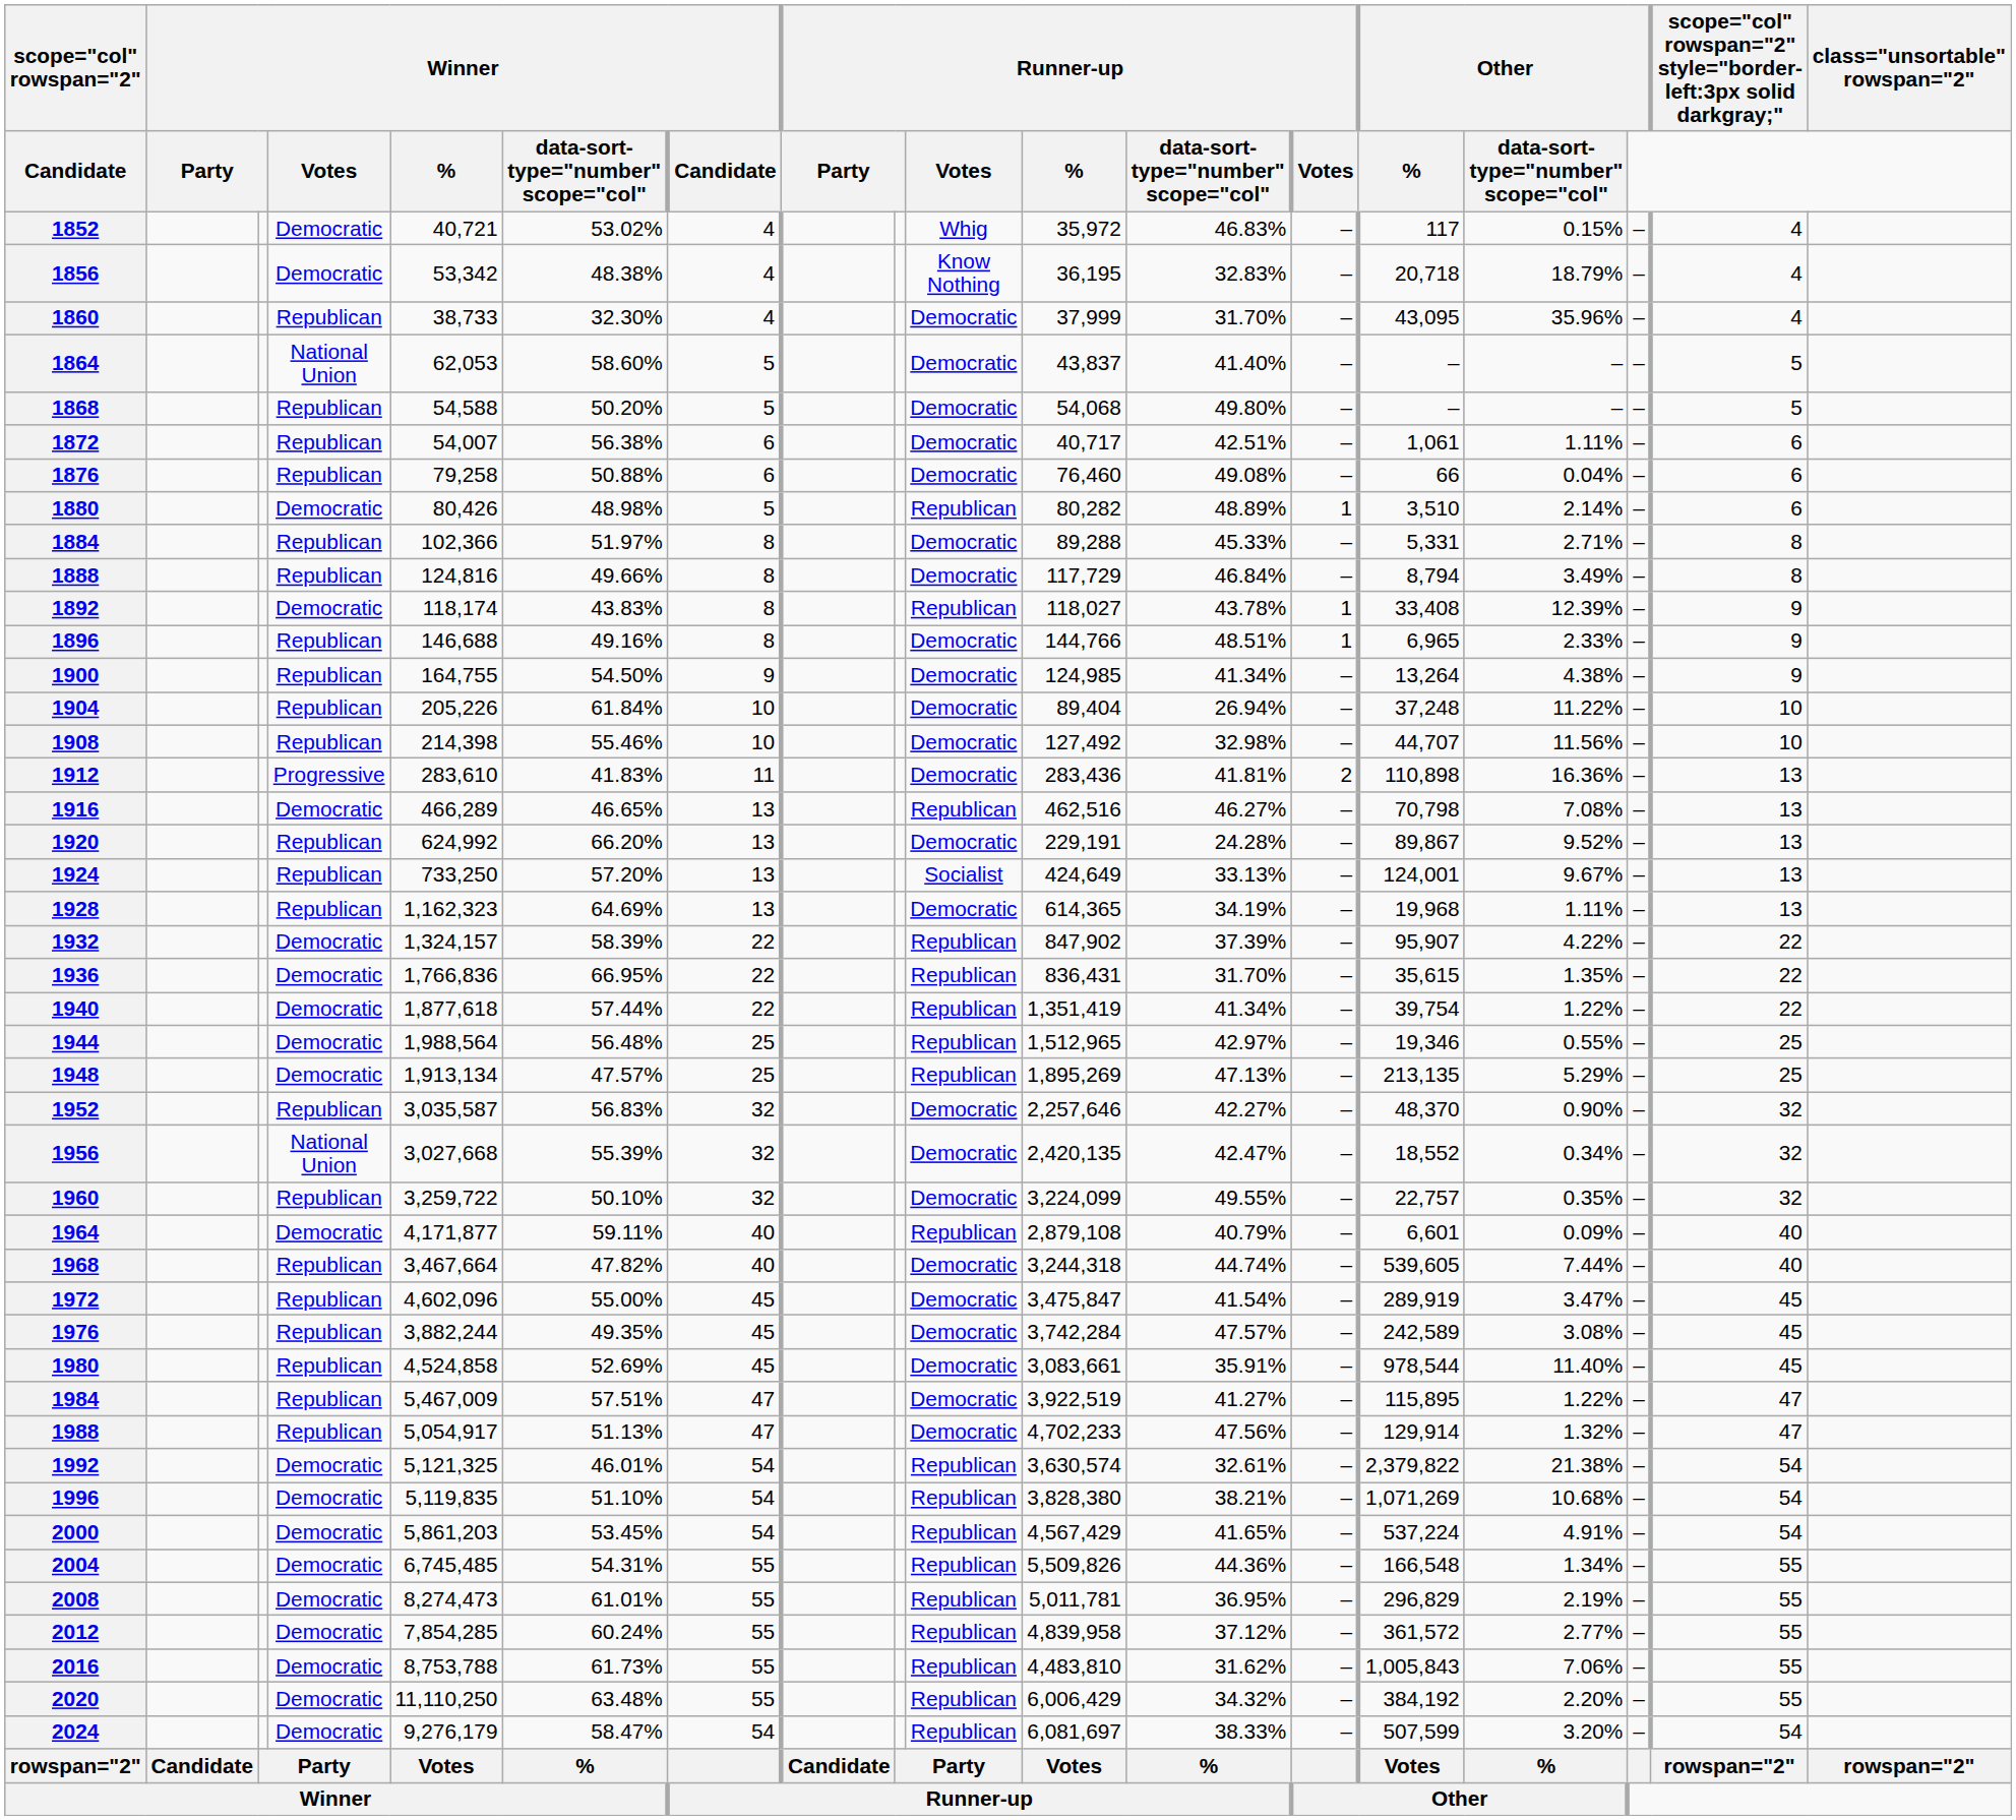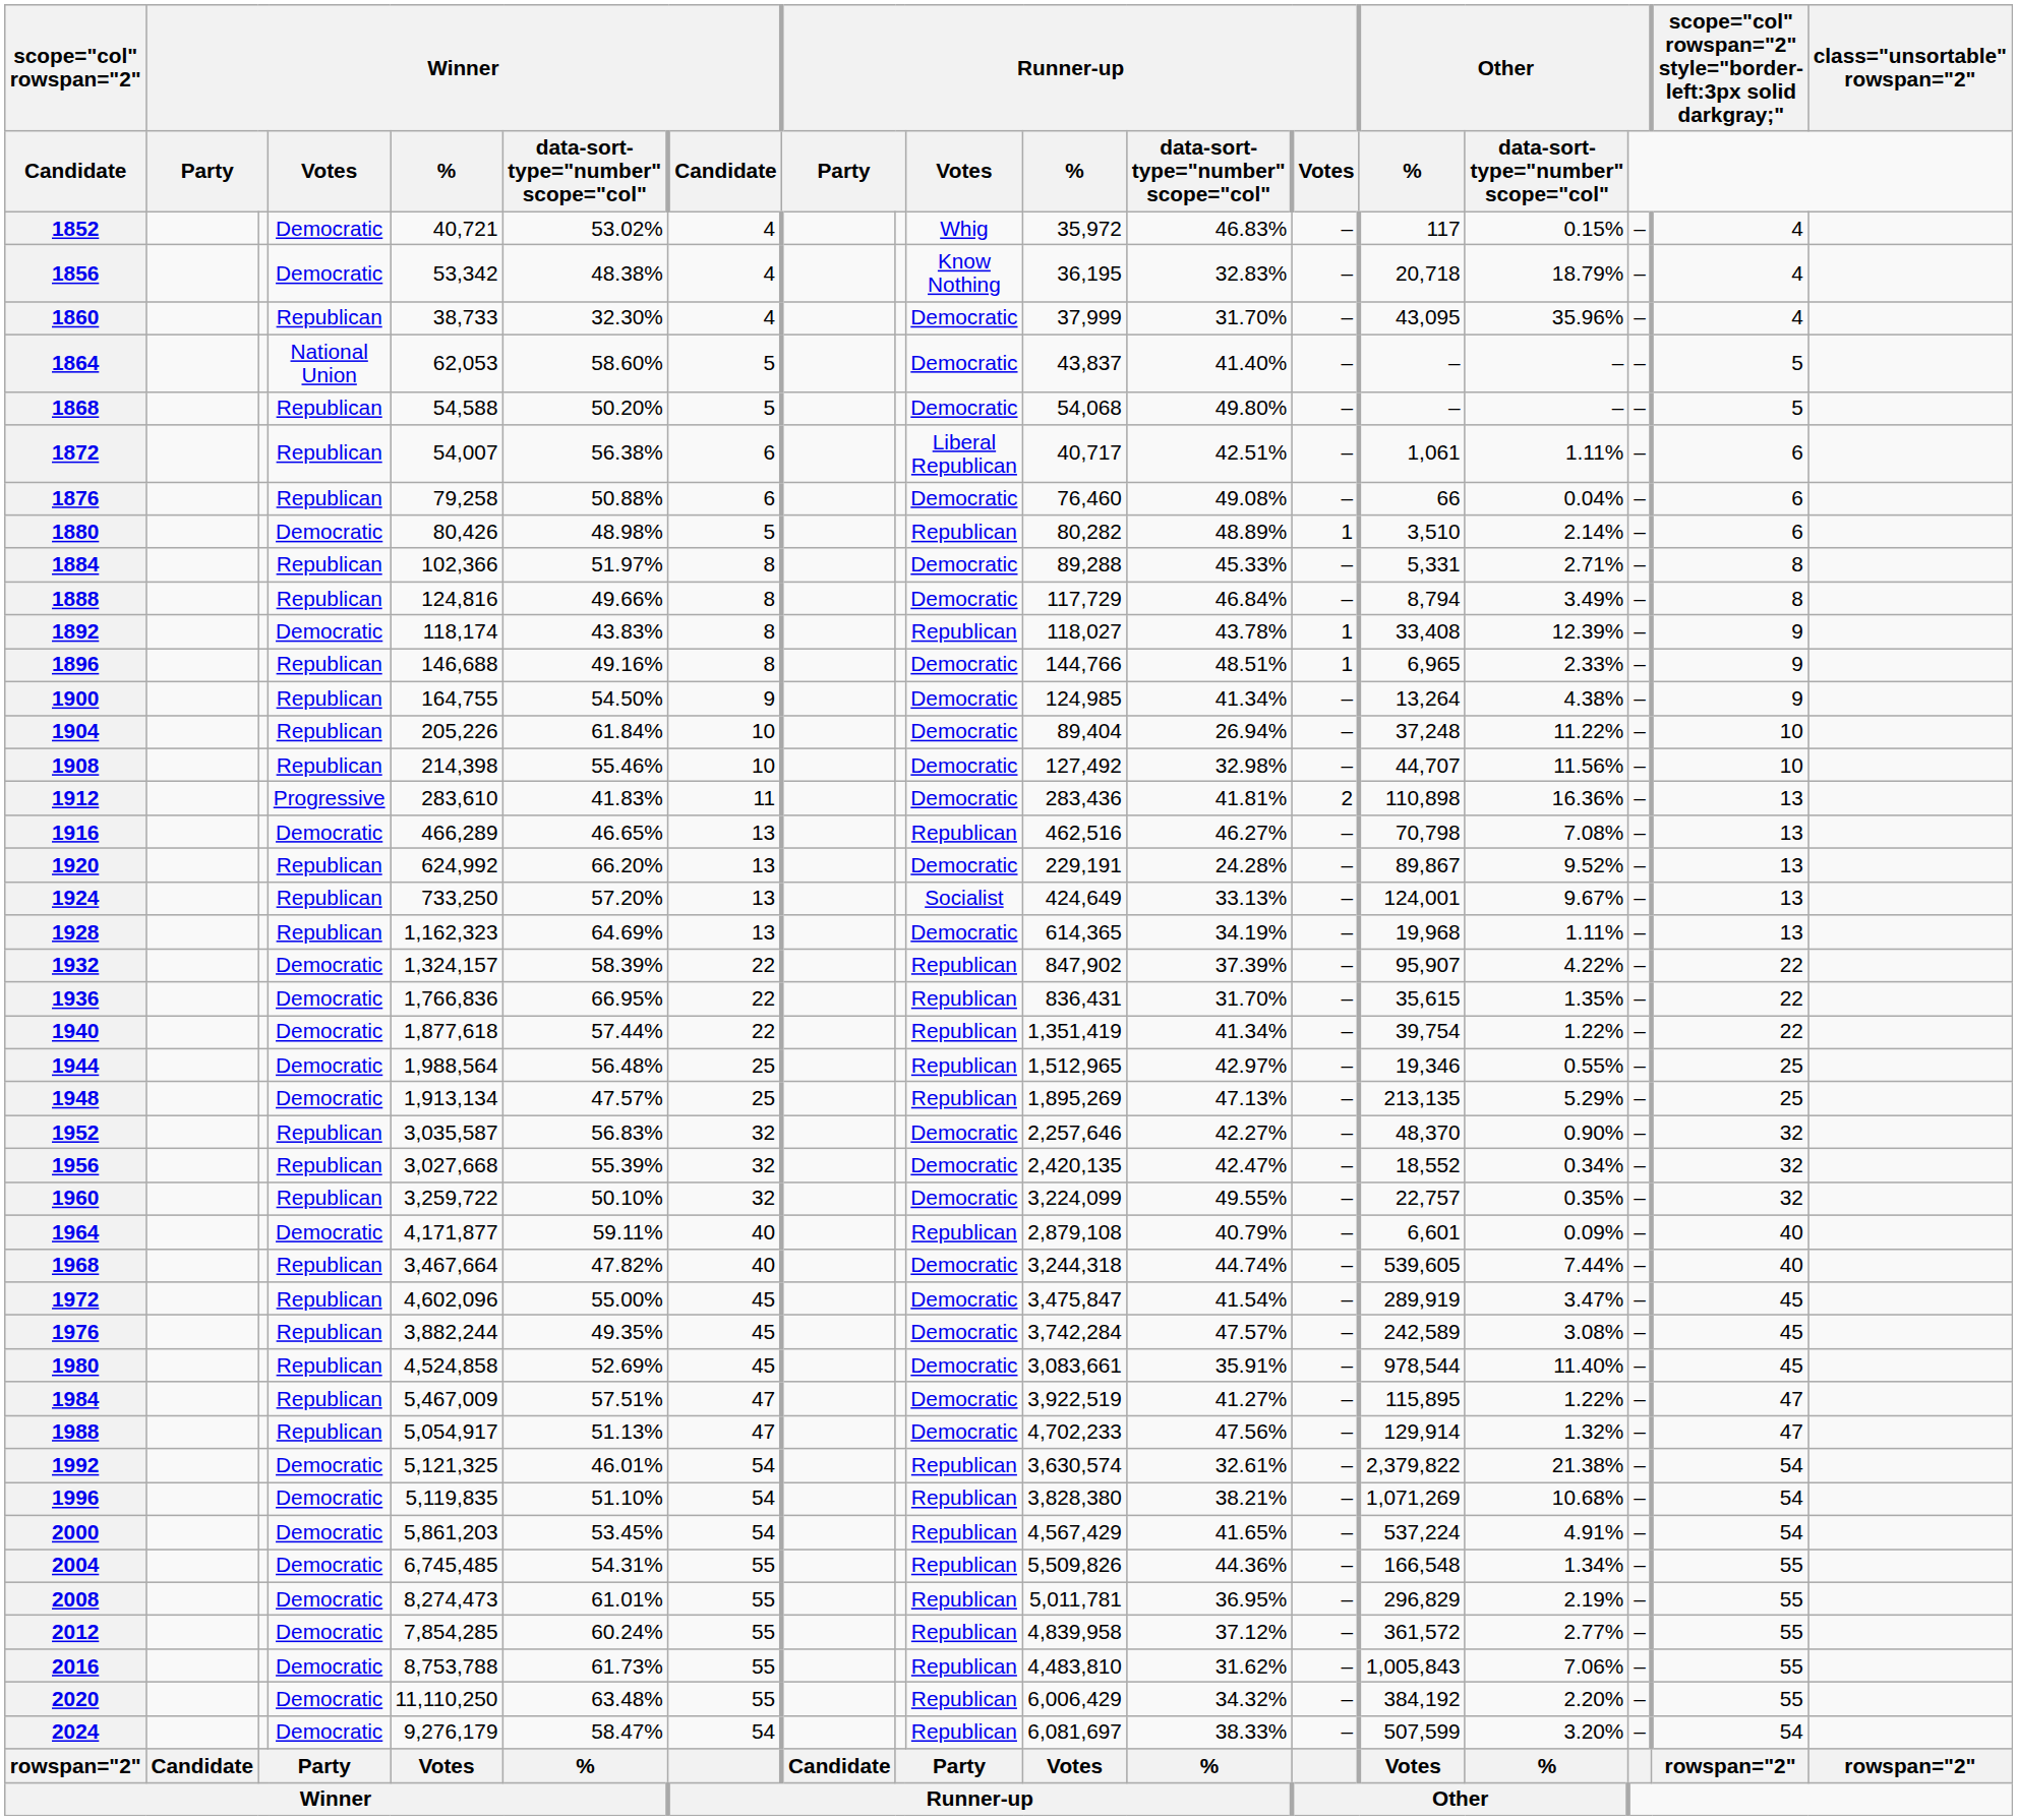1872 | column 10: Democratic -> Liberal Republican
1956 | Winner / Votes: National Union -> Republican
